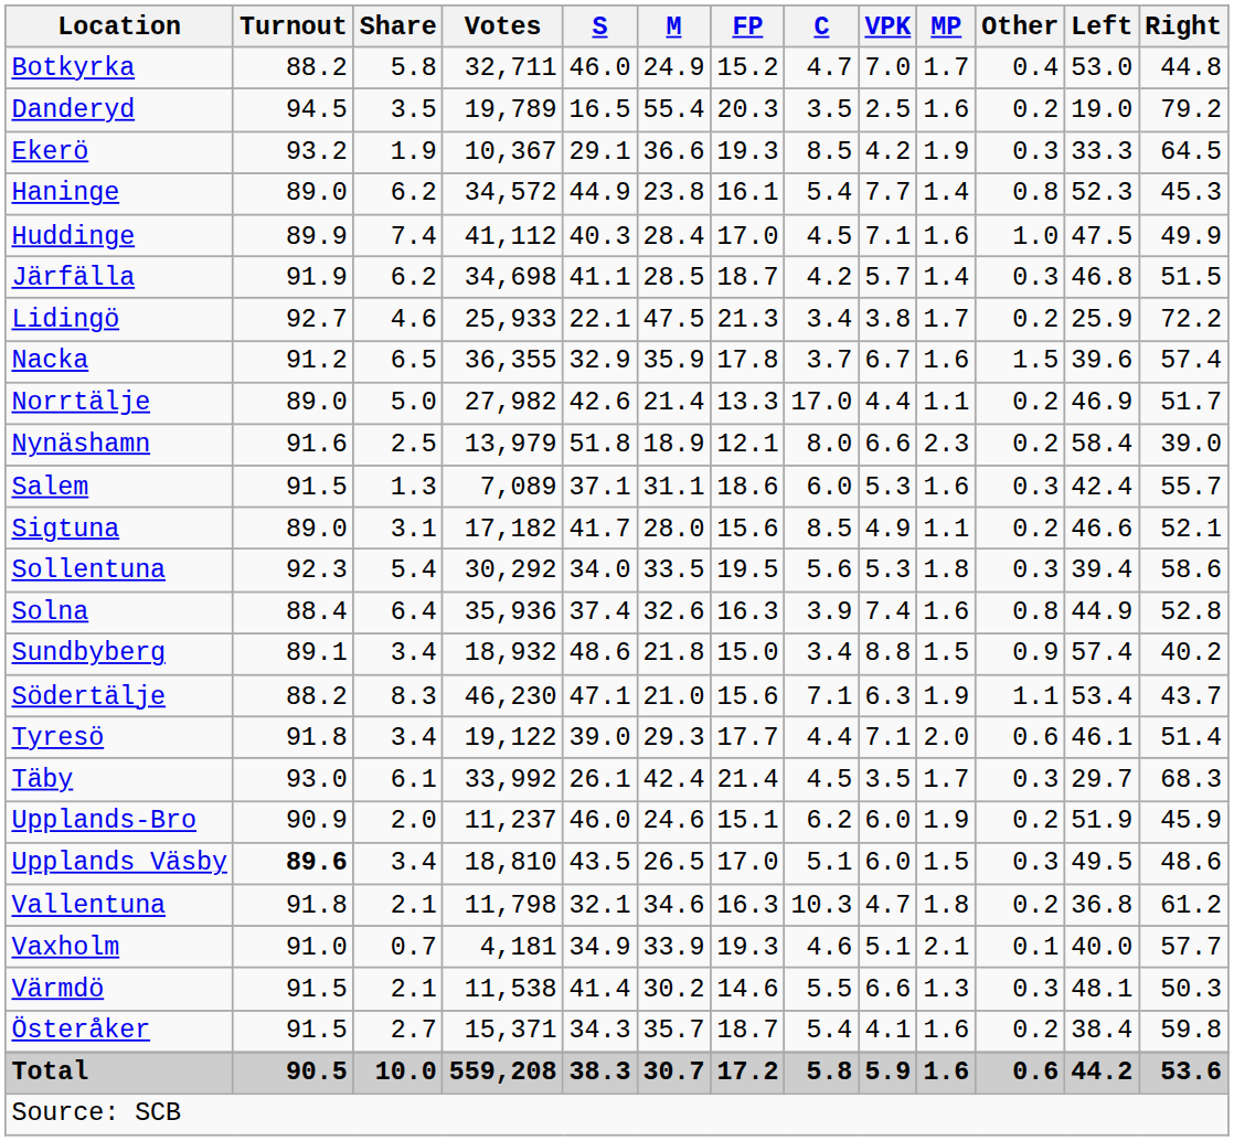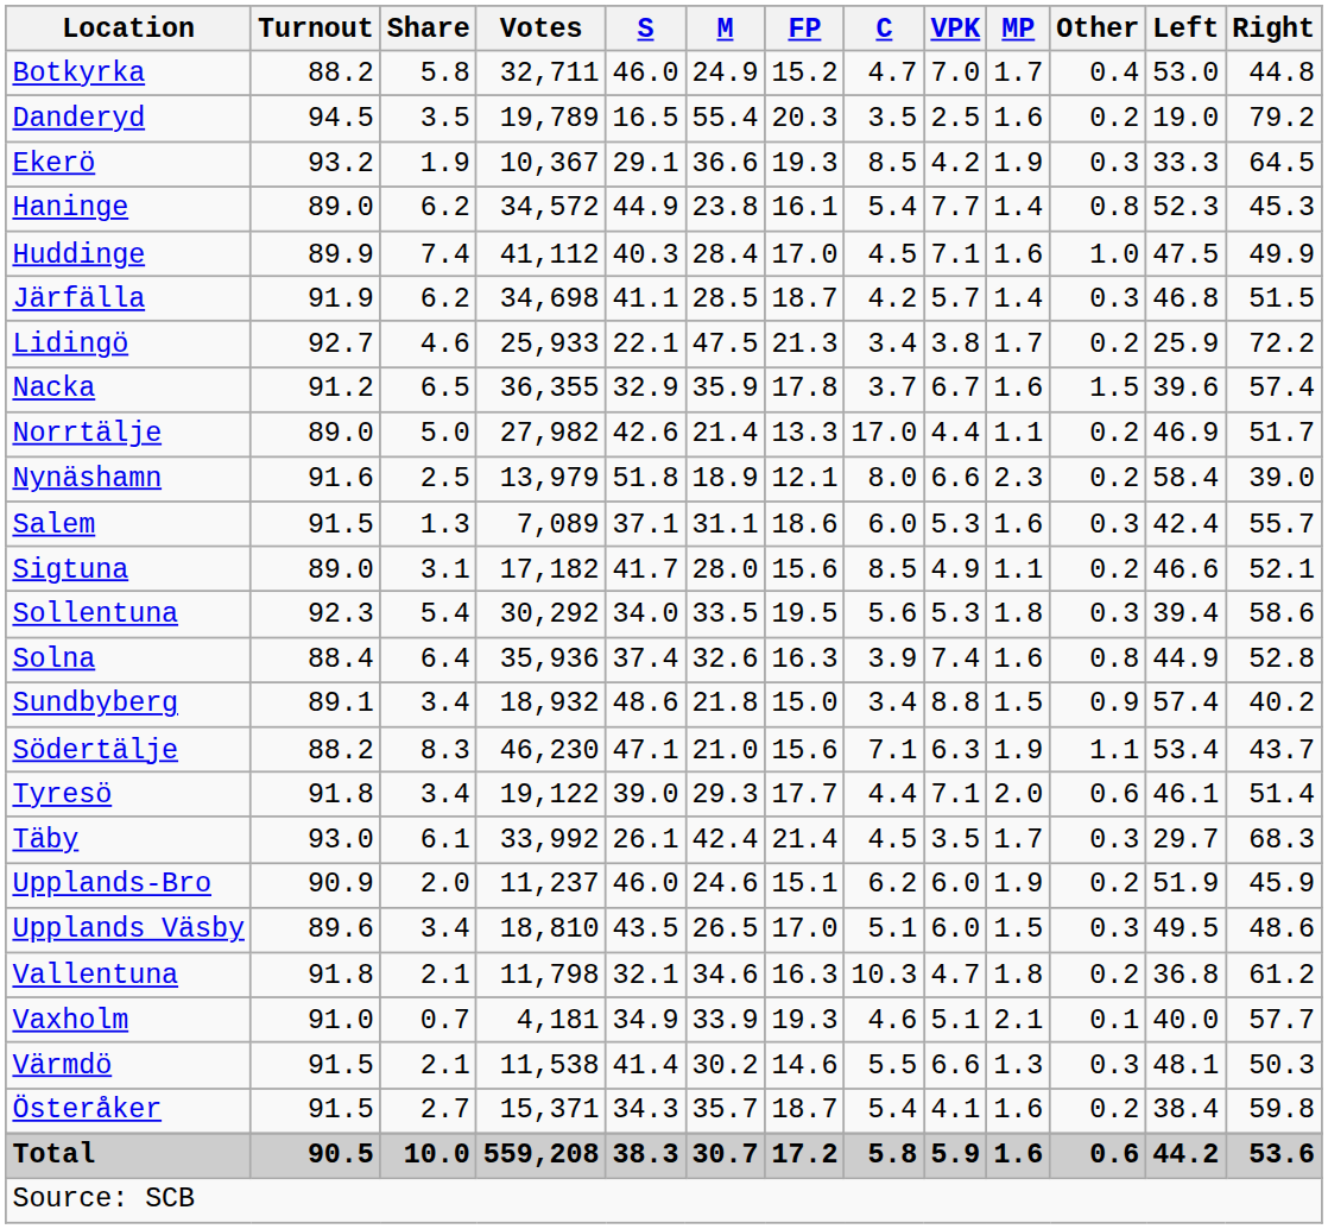Upplands Väsby | Turnout: bold -> normal
